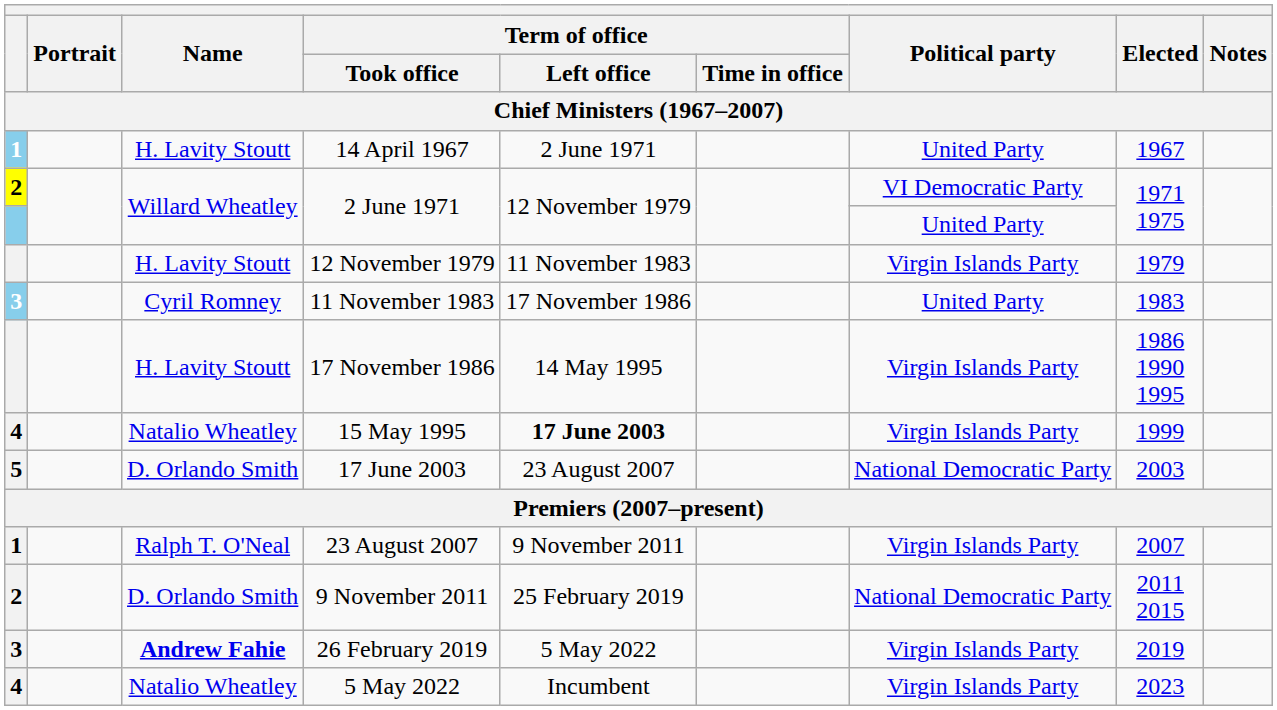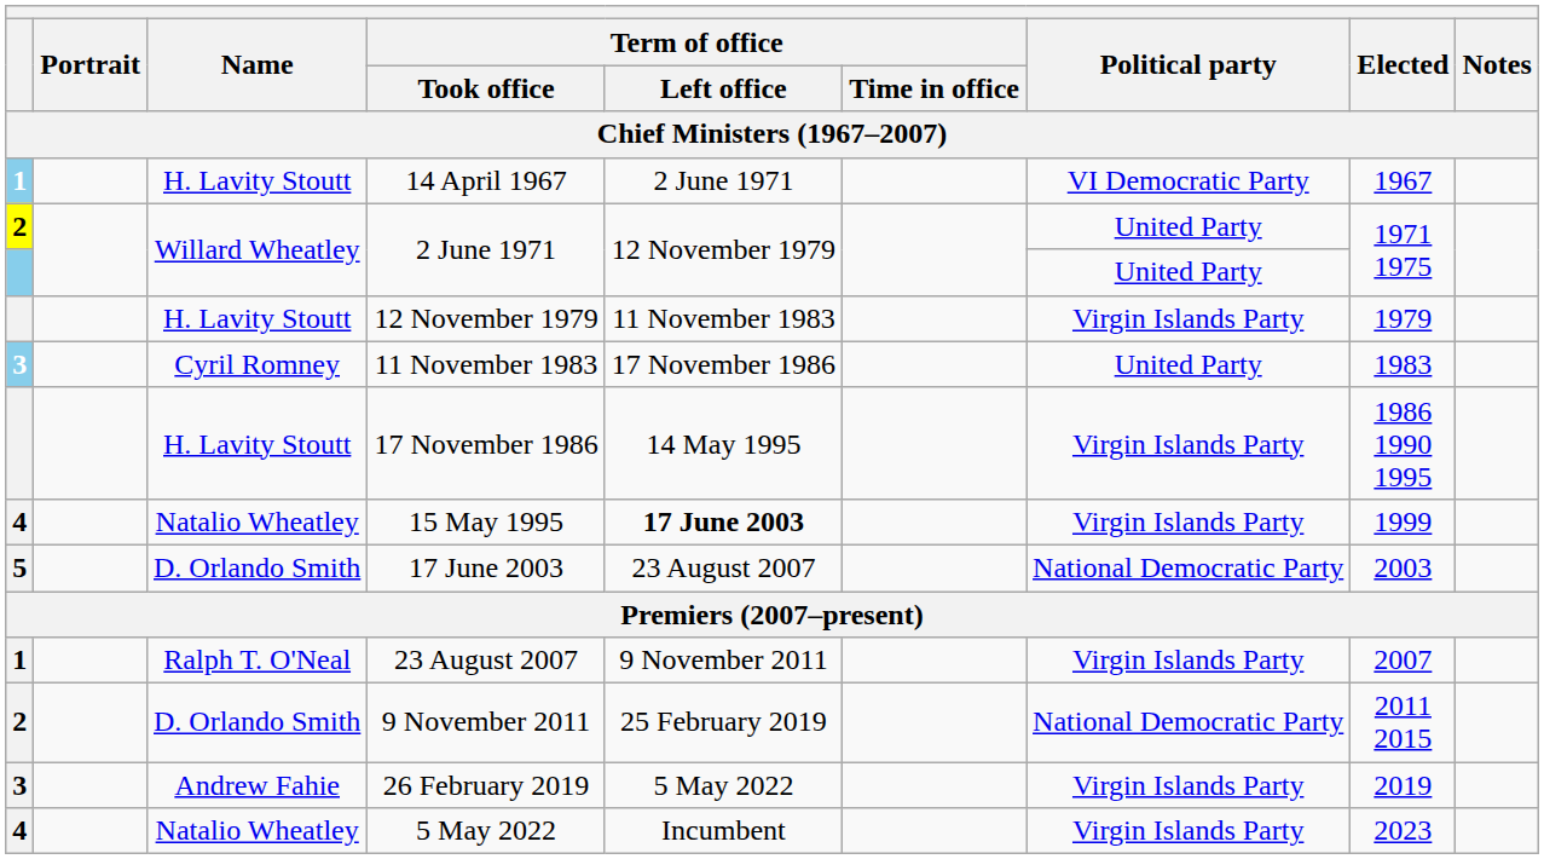14 April 1967 | Political party: United Party -> VI Democratic Party
2 / 2 June 1971 | Political party: VI Democratic Party -> United Party
26 February 2019 | Name: bold -> normal
